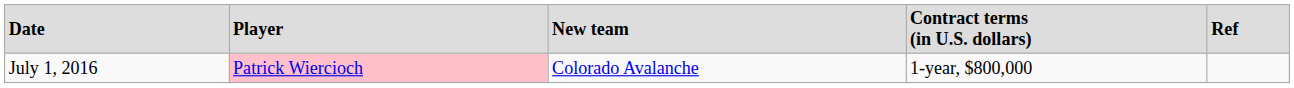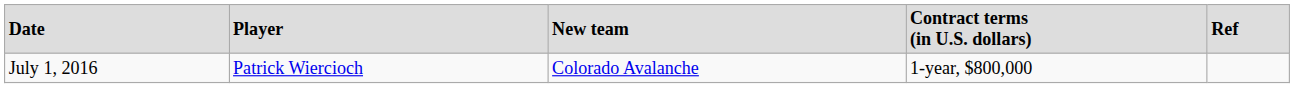July 1, 2016 | column 2: pink background -> no background
